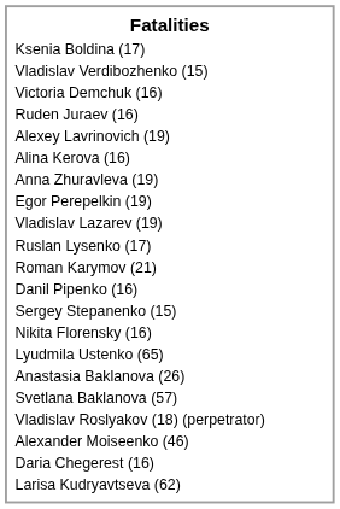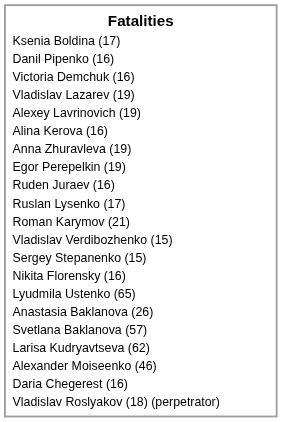row 3 | column 1: Vladislav Verdibozhenko (15) -> Danil Pipenko (16)
row 5 | column 1: Ruden Juraev (16) -> Vladislav Lazarev (19)
row 10 | column 1: Vladislav Lazarev (19) -> Ruden Juraev (16)
row 13 | column 1: Danil Pipenko (16) -> Vladislav Verdibozhenko (15)
row 19 | column 1: Vladislav Roslyakov (18) (perpetrator) -> Larisa Kudryavtseva (62)
row 22 | column 1: Larisa Kudryavtseva (62) -> Vladislav Roslyakov (18) (perpetrator)
